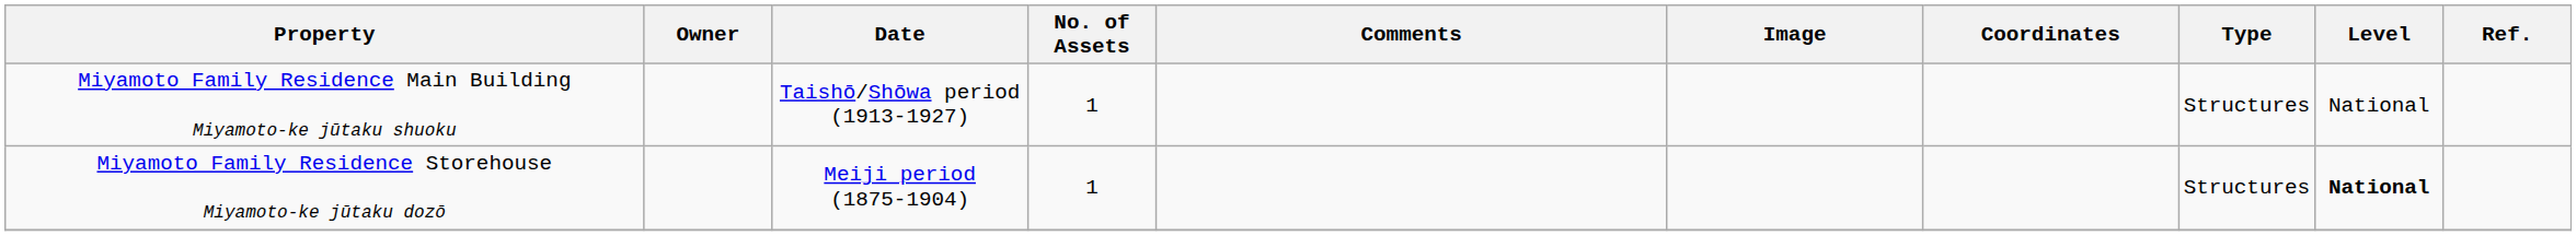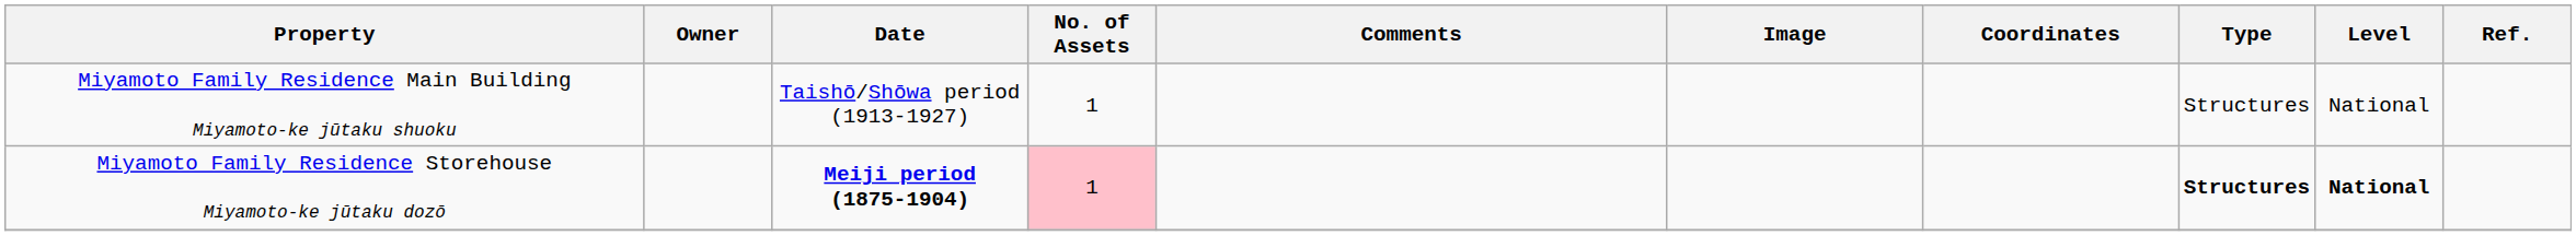Miyamoto Family Residence Storehouse Miyamoto-ke jūtaku dozō | Date: normal -> bold
Miyamoto Family Residence Storehouse Miyamoto-ke jūtaku dozō | No. of Assets: no background -> pink background
Miyamoto Family Residence Storehouse Miyamoto-ke jūtaku dozō | Type: normal -> bold
